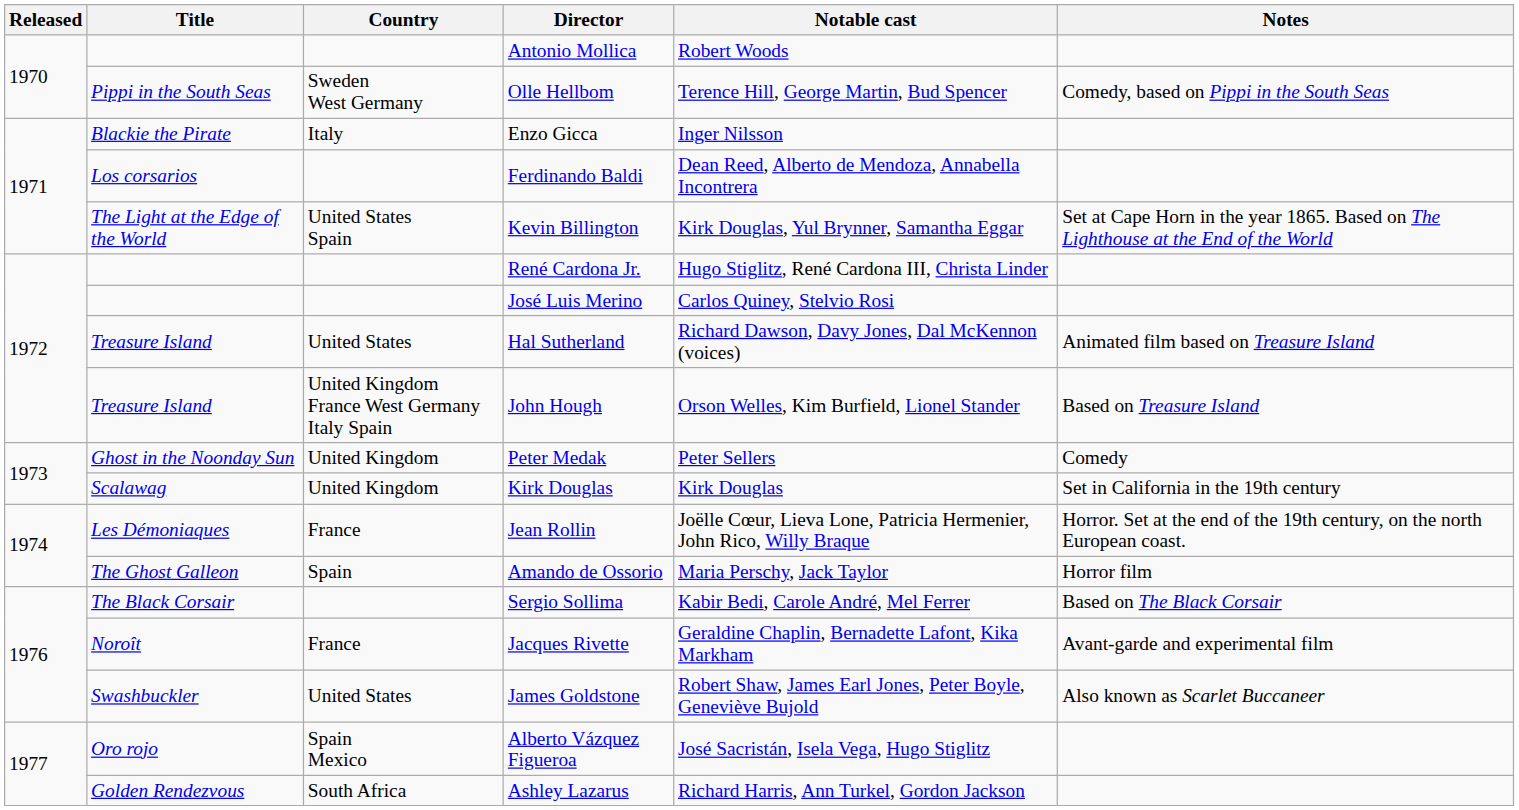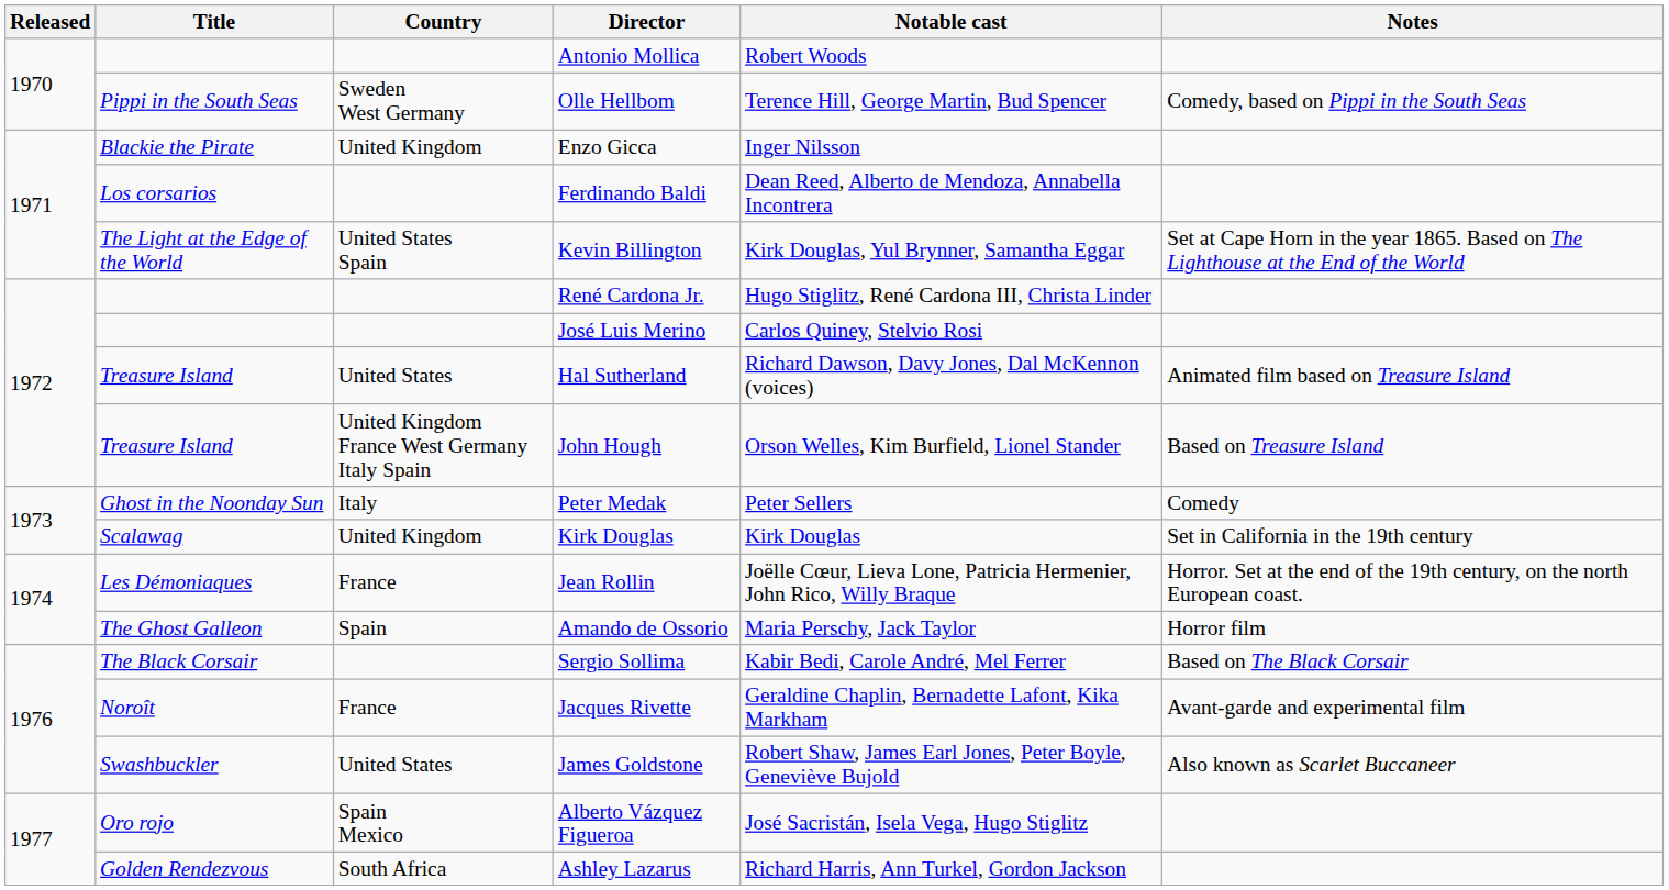Enzo Gicca | Country: Italy -> United Kingdom
Peter Medak | Country: United Kingdom -> Italy
